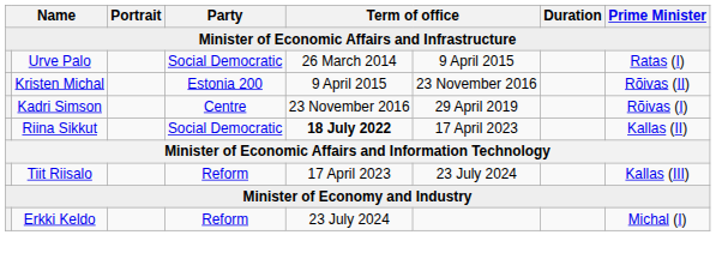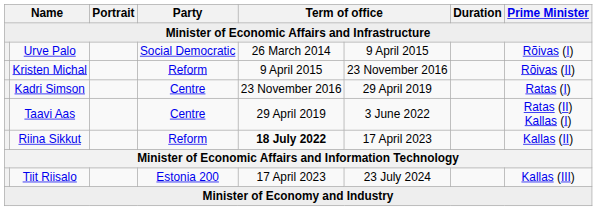Urve Palo | Prime Minister: Ratas (I) -> Rõivas (I)
Kristen Michal | Party: Estonia 200 -> Reform
Kadri Simson | Prime Minister: Rõivas (I) -> Ratas (I)
+ row: Taavi Aas | Centre | 29 April 2019 | 3 June 2022 | Ratas (II) Kallas (I)
Riina Sikkut | Party: Social Democratic -> Reform
Tiit Riisalo | Party: Reform -> Estonia 200
- row: Erkki Keldo | Reform | 23 July 2024 | Michal (I)
